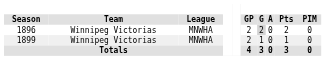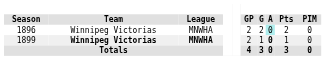1896 | G: lightgrey background -> no background
1896 | A: no background -> paleturquoise background
1899 | Team: normal -> bold
1899 | League: normal -> bold
1899 | A: normal -> bold
